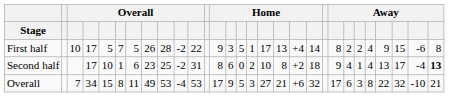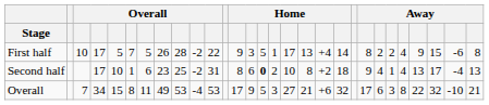Second half | column 15: normal -> bold
Second half | column 29: bold -> normal
